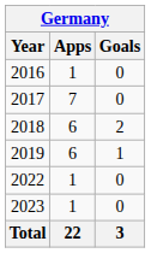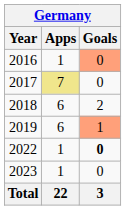2016 | Goals: no background -> lightsalmon background
2017 | Apps: no background -> khaki background
2019 | Goals: no background -> lightsalmon background
2022 | Goals: normal -> bold
